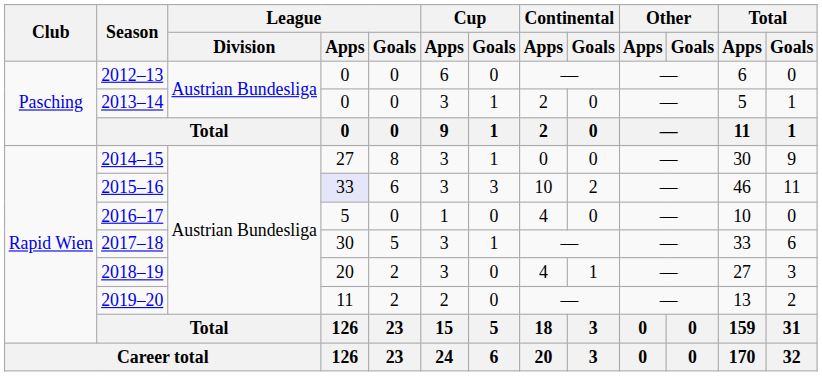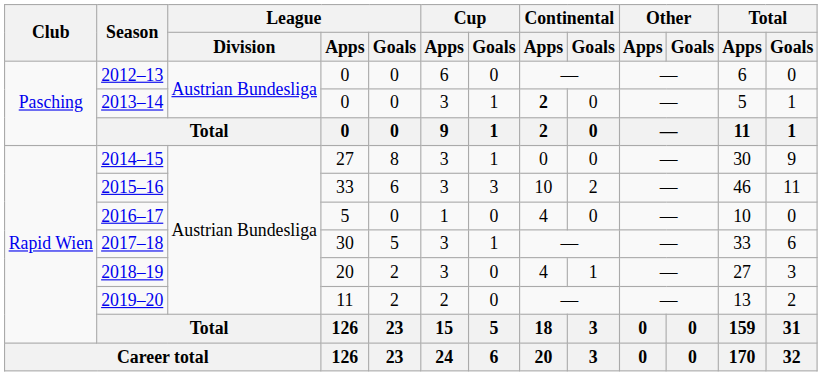2013–14 | Continental / Apps: normal -> bold
2015–16 | League / Apps: lavender background -> no background
